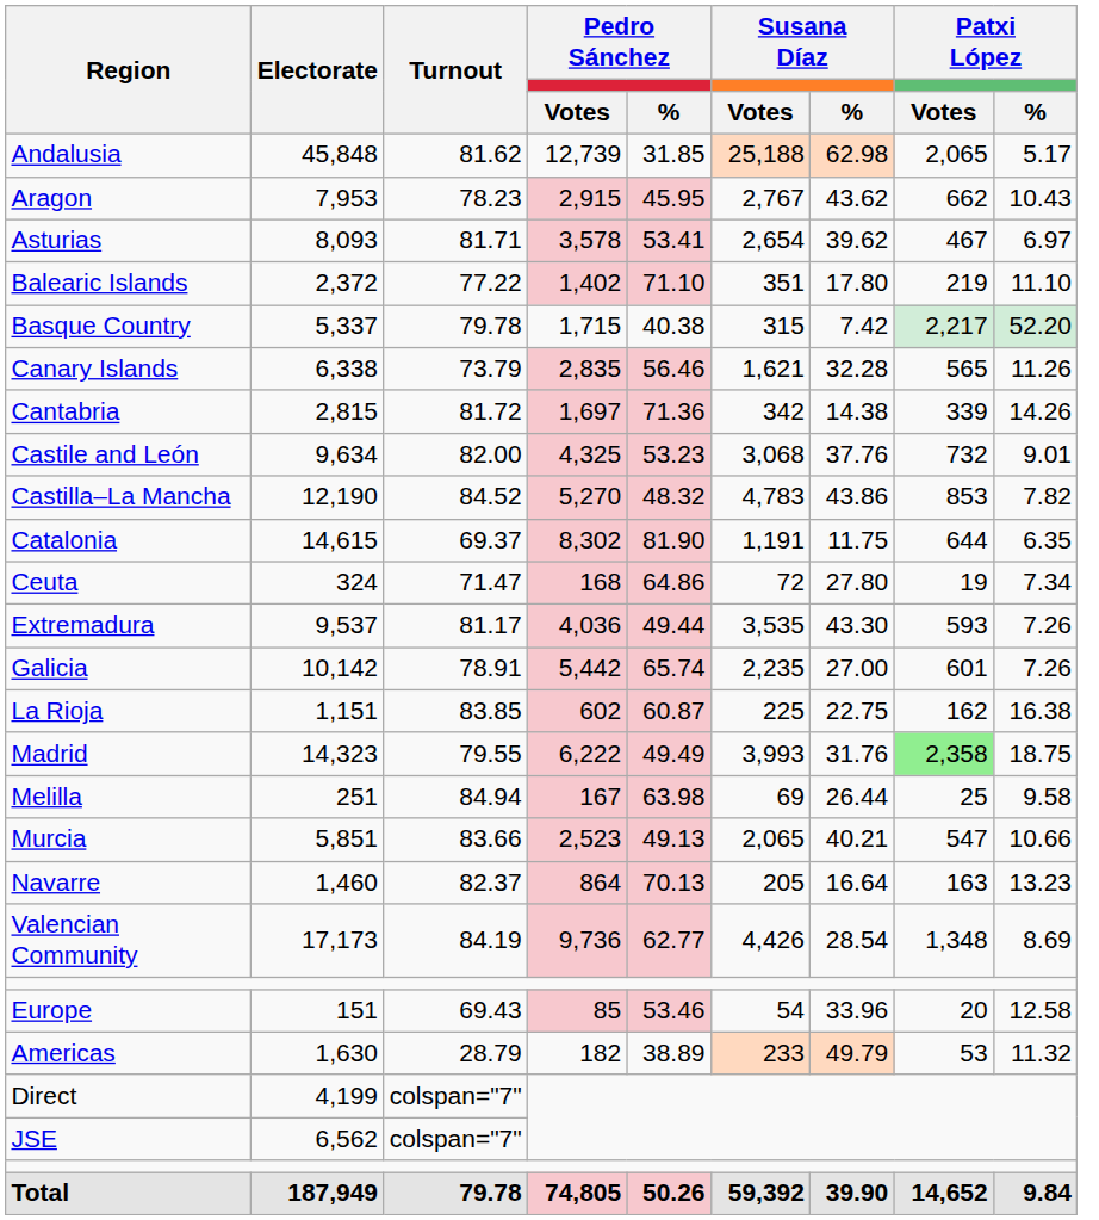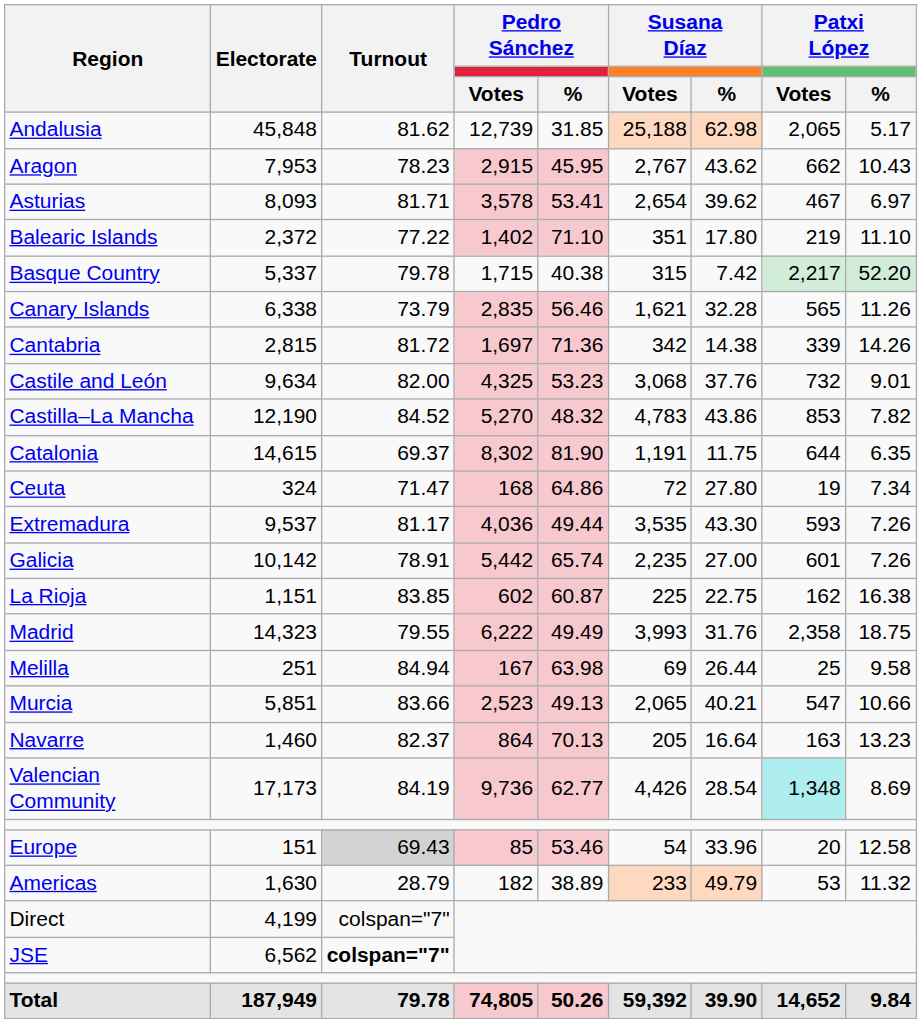Madrid | Patxi López / Votes: lightgreen background -> no background
Valencian Community | Patxi López / Votes: no background -> paleturquoise background
Europe | Turnout: no background -> lightgrey background
JSE | Turnout: normal -> bold
